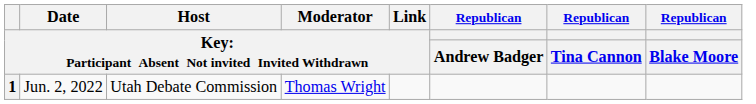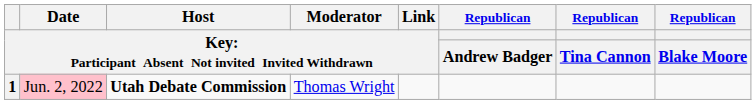1 | column 2: no background -> pink background
1 | column 3: normal -> bold
